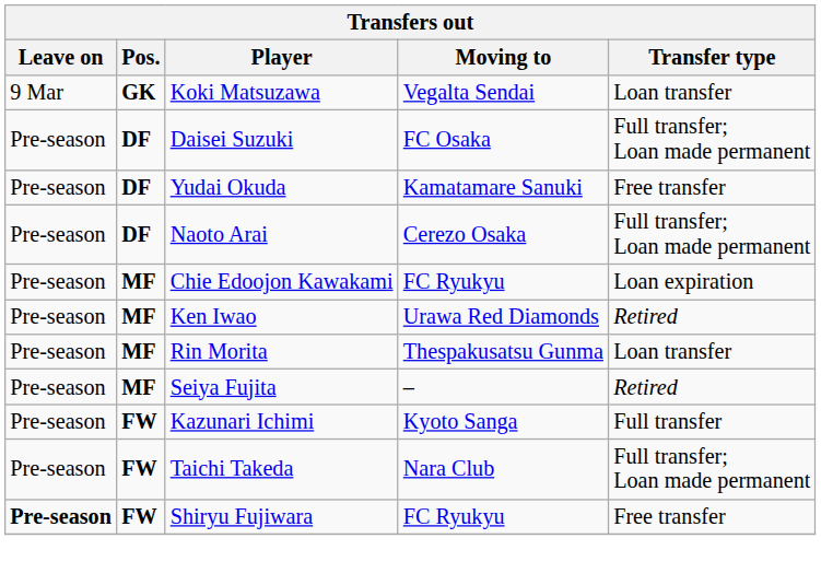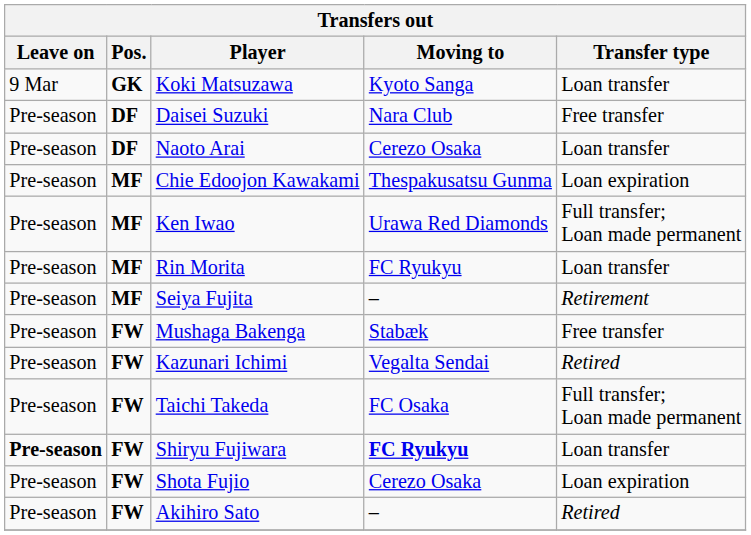Koki Matsuzawa | Moving to: Vegalta Sendai -> Kyoto Sanga
Daisei Suzuki | Moving to: FC Osaka -> Nara Club
Daisei Suzuki | Transfer type: Full transfer; Loan made permanent -> Free transfer
- row: Pre-season | DF | Yudai Okuda | Kamatamare Sanuki | Free transfer
Naoto Arai | Transfer type: Full transfer; Loan made permanent -> Loan transfer
Chie Edoojon Kawakami | Moving to: FC Ryukyu -> Thespakusatsu Gunma
Ken Iwao | Transfer type: Retired -> Full transfer; Loan made permanent
Rin Morita | Moving to: Thespakusatsu Gunma -> FC Ryukyu
Seiya Fujita | Transfer type: Retired -> Retirement
+ row: Pre-season | FW | Mushaga Bakenga | Stabæk | Free transfer
Kazunari Ichimi | Moving to: Kyoto Sanga -> Vegalta Sendai
Kazunari Ichimi | Transfer type: Full transfer -> Retired
Taichi Takeda | Moving to: Nara Club -> FC Osaka
Shiryu Fujiwara | Moving to: normal -> bold
Shiryu Fujiwara | Transfer type: Free transfer -> Loan transfer
+ row: Pre-season | FW | Shota Fujio | Cerezo Osaka | Loan expiration
+ row: Pre-season | FW | Akihiro Sato | – | Retired
